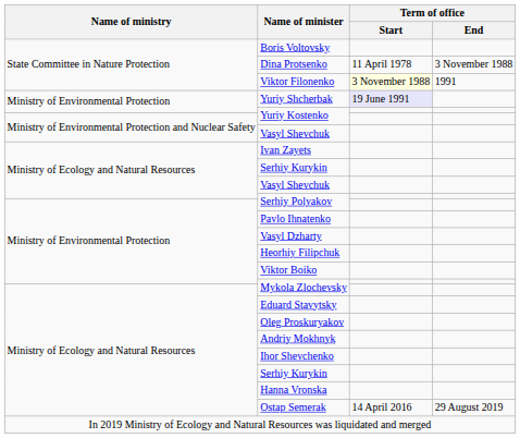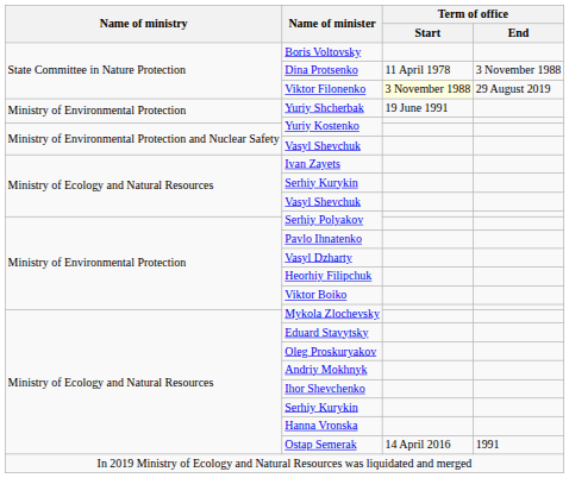Viktor Filonenko | Term of office / End: 1991 -> 29 August 2019
Yuriy Shcherbak | Term of office / Start: lavender background -> no background
Ostap Semerak | Term of office / End: 29 August 2019 -> 1991
